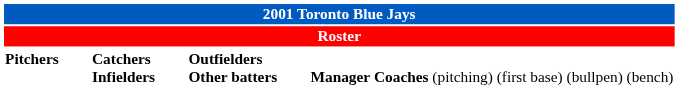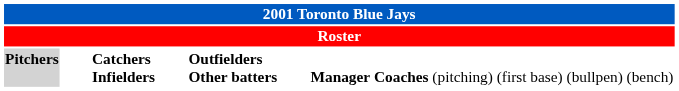Pitchers | column 1: no background -> lightgrey background
